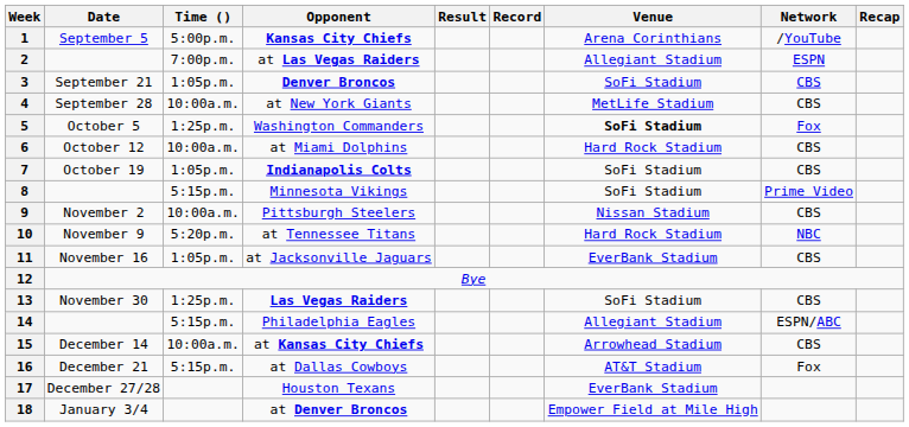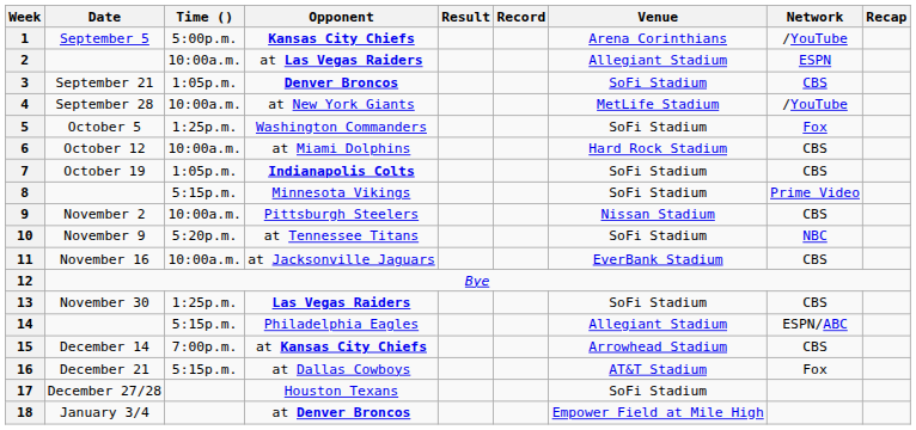2 | Time (): 7:00p.m. -> 10:00a.m.
4 | Network: CBS -> /YouTube
5 | Venue: bold -> normal
10 | Venue: Hard Rock Stadium -> SoFi Stadium
11 | Time (): 1:05p.m. -> 10:00a.m.
15 | Time (): 10:00a.m. -> 7:00p.m.
17 | Venue: EverBank Stadium -> SoFi Stadium
